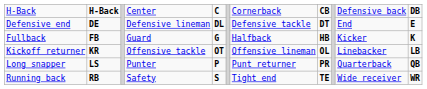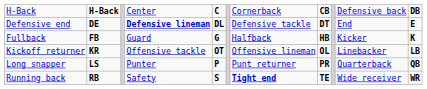Defensive end | column 4: normal -> bold
Running back | column 7: normal -> bold
